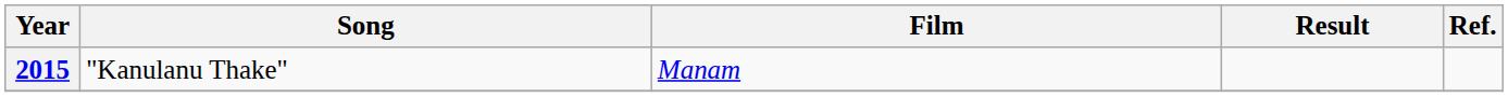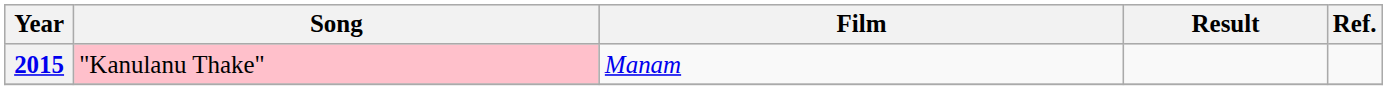2015 | Song: no background -> pink background
